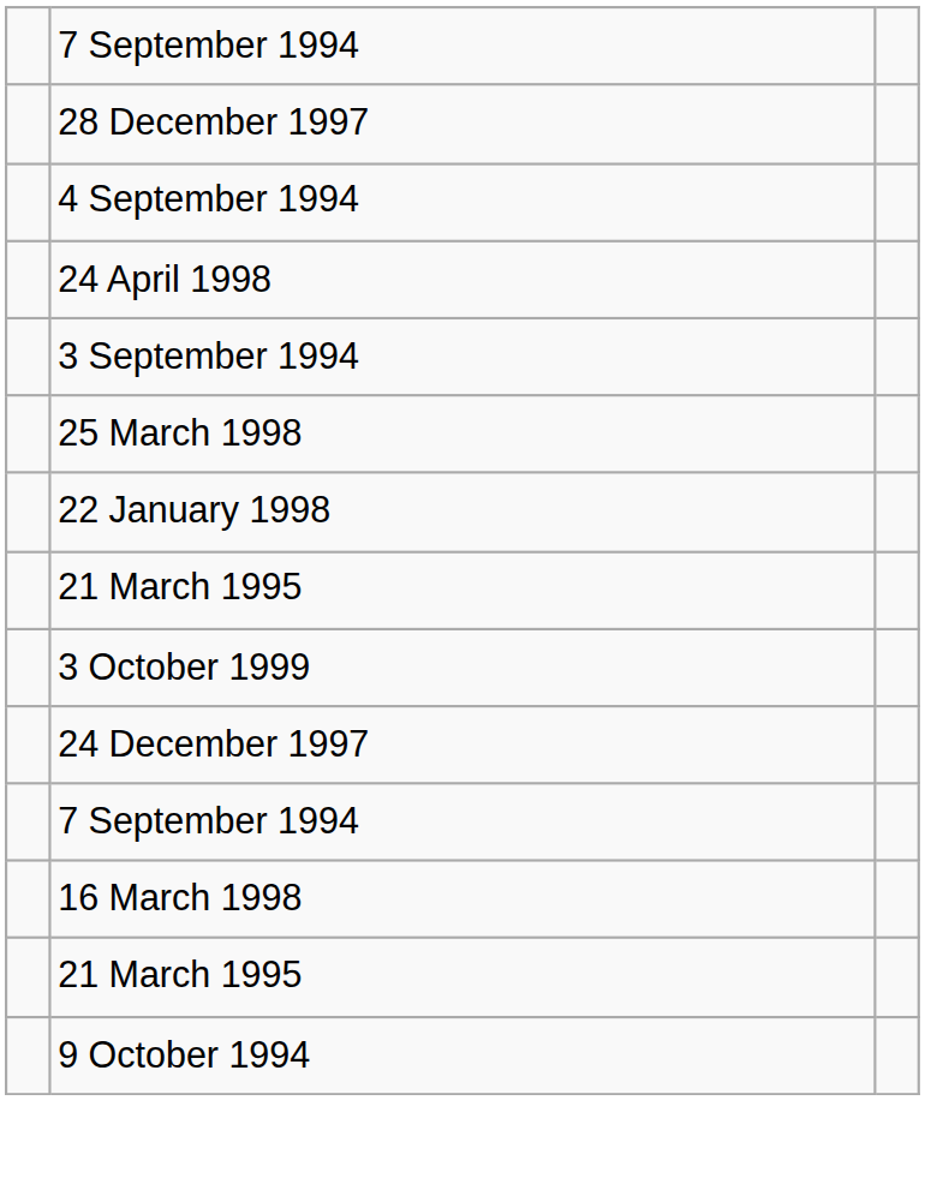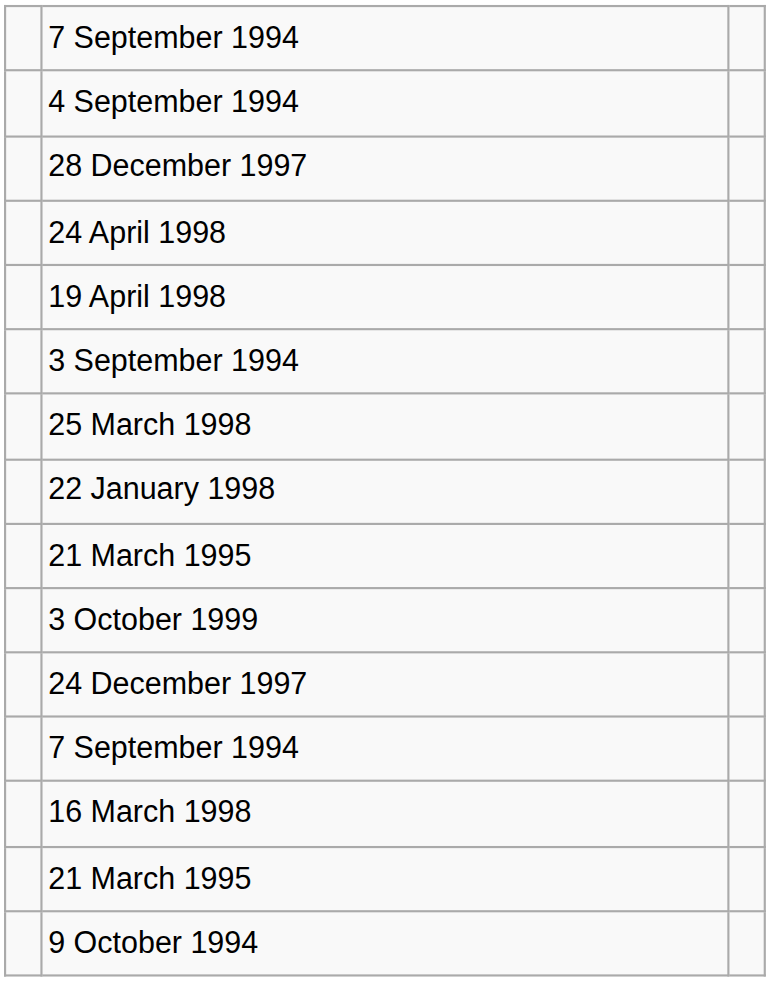rows swapped: 4 September 1994 <-> 28 December 1997
+ row: 19 April 1998
